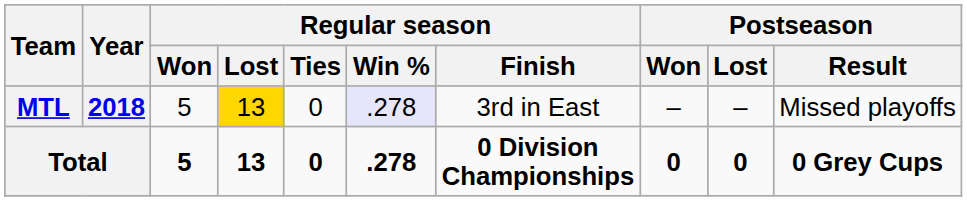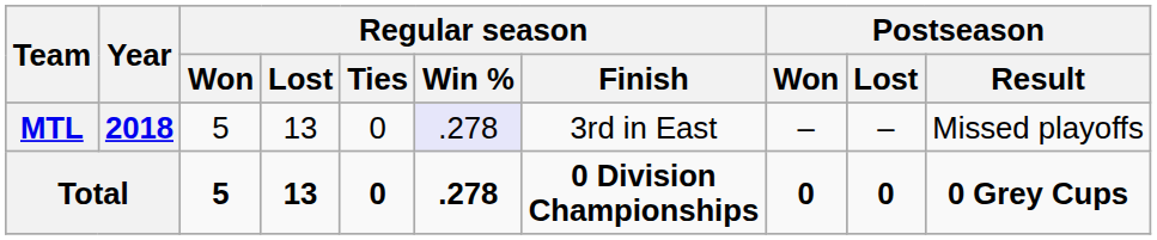MTL | Regular season / Lost: gold background -> no background
